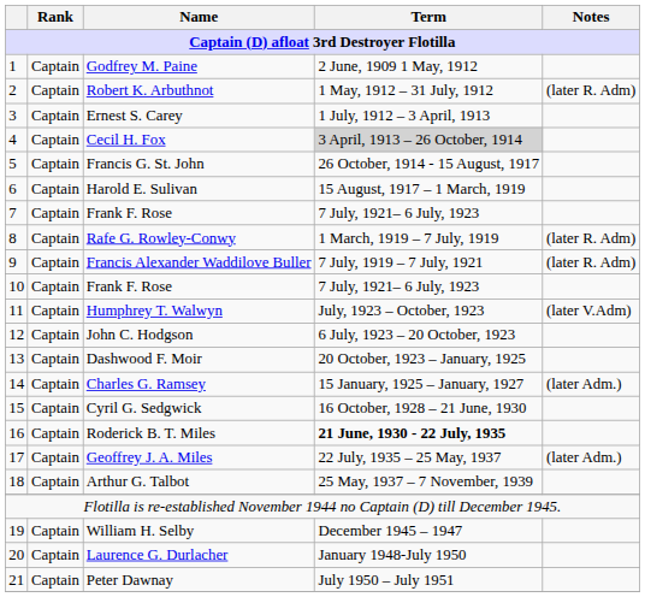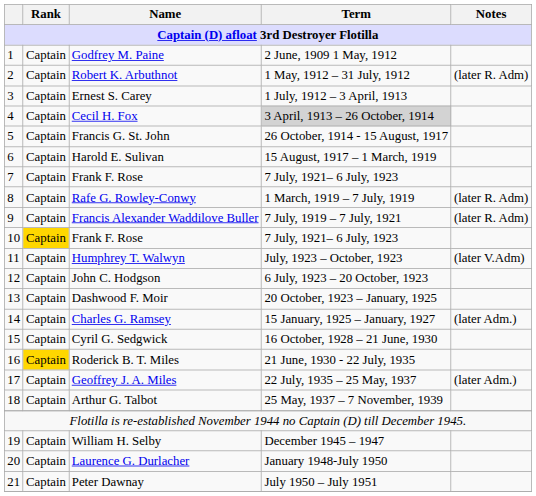10 / Frank F. Rose | Rank: no background -> gold background
Roderick B. T. Miles | Rank: no background -> gold background
Roderick B. T. Miles | Term: bold -> normal
